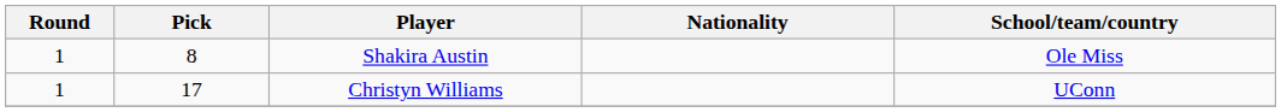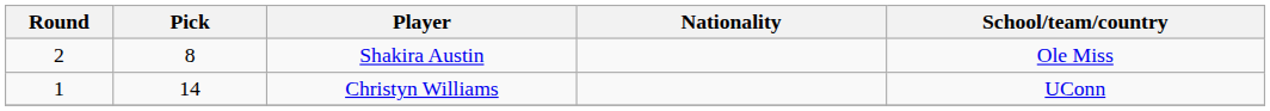Shakira Austin | Round: 1 -> 2
Christyn Williams | Pick: 17 -> 14
